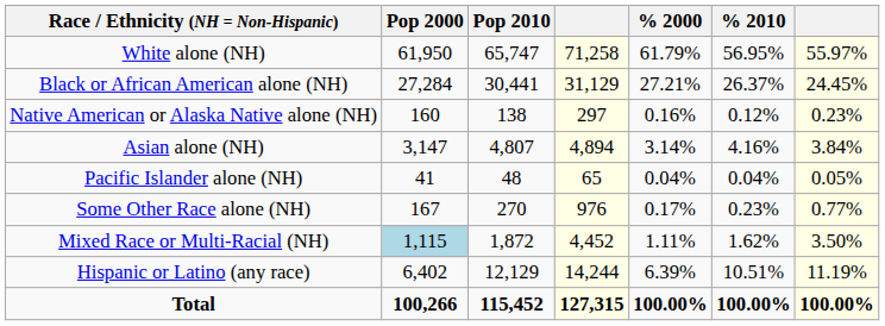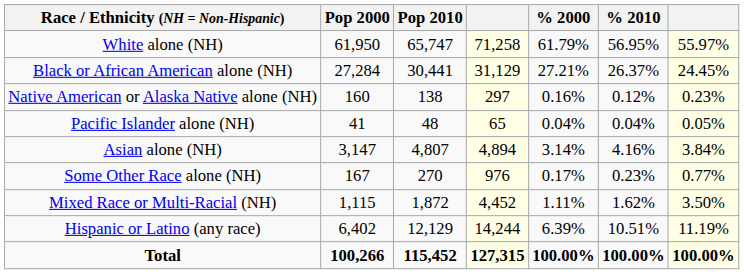rows swapped: Asian alone (NH) <-> Pacific Islander alone (NH)
Mixed Race or Multi-Racial (NH) | Pop 2000: lightblue background -> no background
